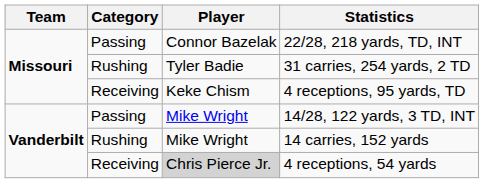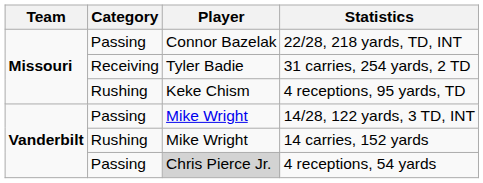31 carries, 254 yards, 2 TD | Category: Rushing -> Receiving
4 receptions, 95 yards, TD | Category: Receiving -> Rushing
4 receptions, 54 yards | Category: Receiving -> Passing
